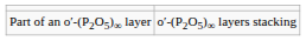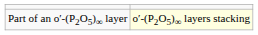Part of an o′-(P2O5)∞ layer | column 2: no background -> lightyellow background
